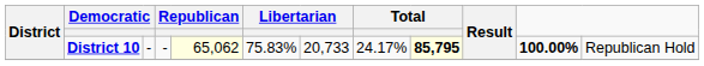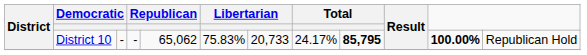row 3 | column 2: bold -> normal
row 3 | column 5: lightyellow background -> no background
row 3 | column 9: lightyellow background -> no background
